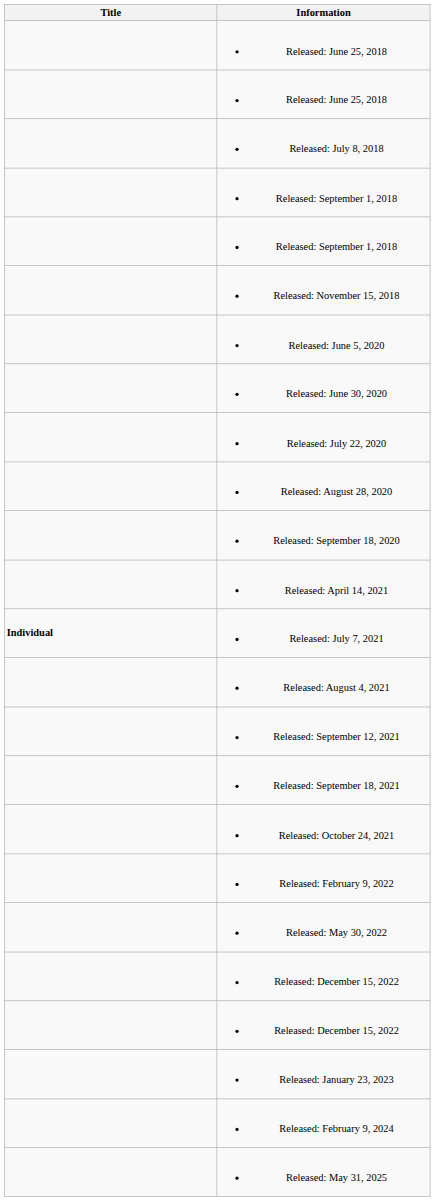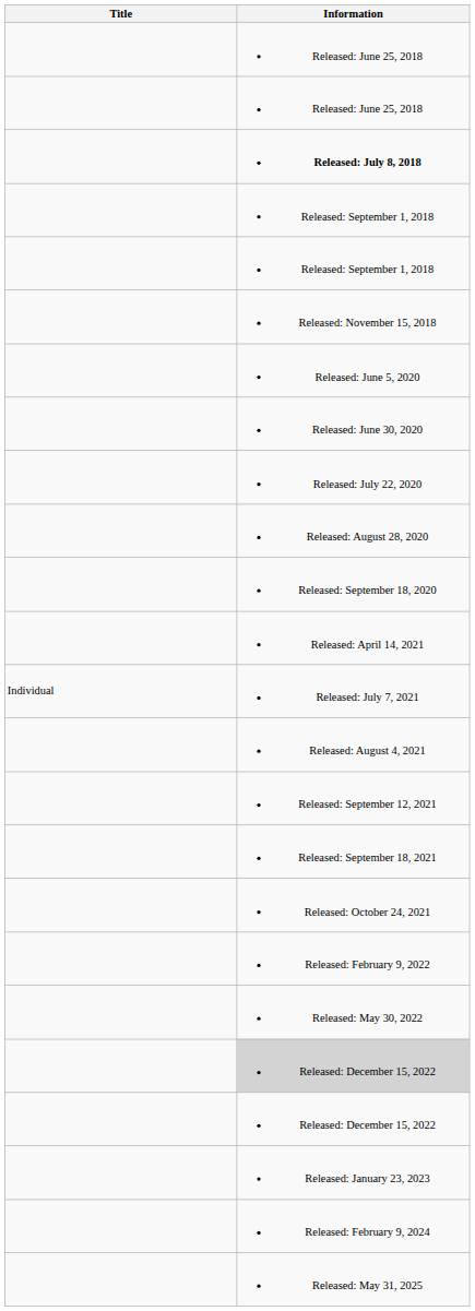row 4 | Information: normal -> bold
row 14 | Title: bold -> normal
row 21 | Information: no background -> lightgrey background
